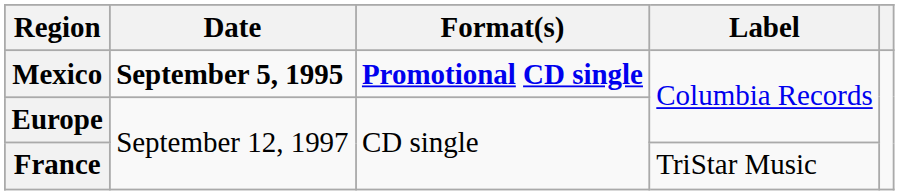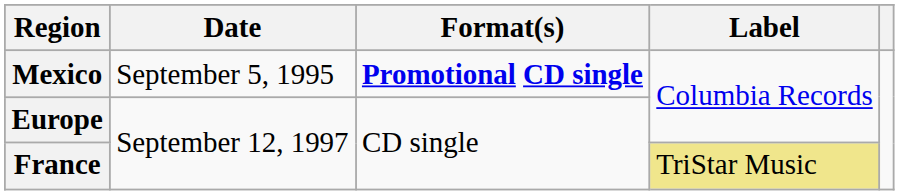Mexico | Date: bold -> normal
France | Label: no background -> khaki background
